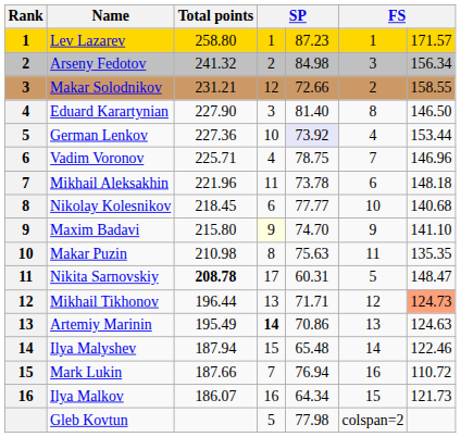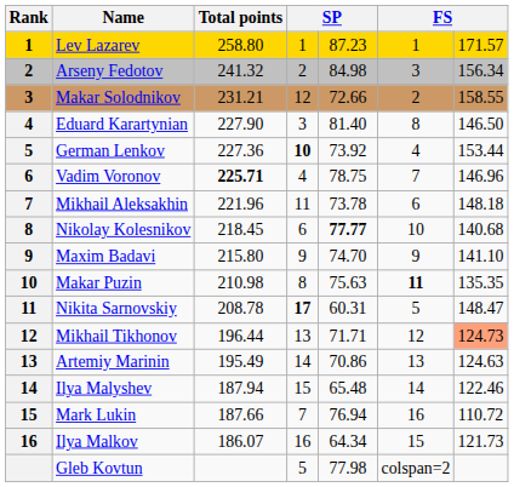German Lenkov | column 4: normal -> bold
German Lenkov | column 5: lavender background -> no background
Vadim Voronov | Total points: normal -> bold
Nikolay Kolesnikov | column 5: normal -> bold
Maxim Badavi | column 4: lightyellow background -> no background
Makar Puzin | column 6: normal -> bold
Nikita Sarnovskiy | Total points: bold -> normal
Nikita Sarnovskiy | column 4: normal -> bold
Artemiy Marinin | column 4: bold -> normal
